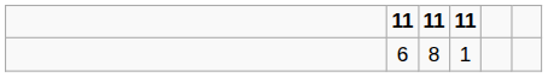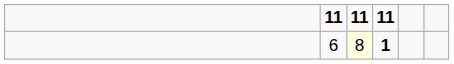row 2 | column 3: no background -> lightyellow background
row 2 | column 4: normal -> bold
